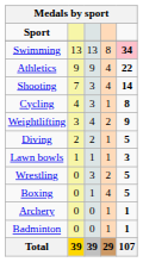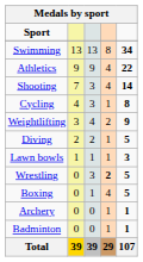Swimming | column 5: pink background -> no background
Wrestling | column 4: normal -> bold
